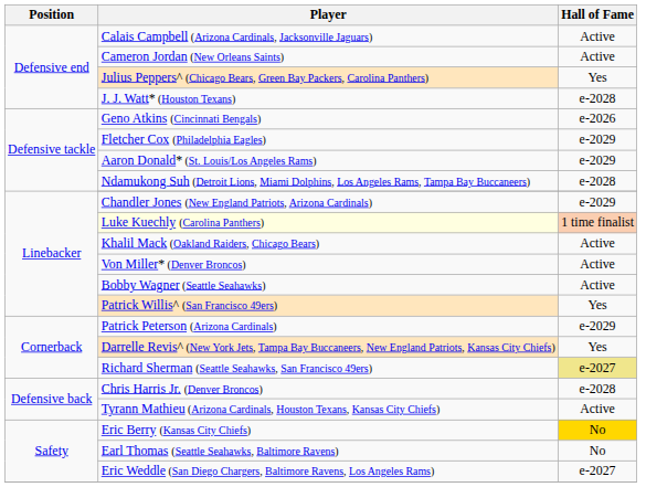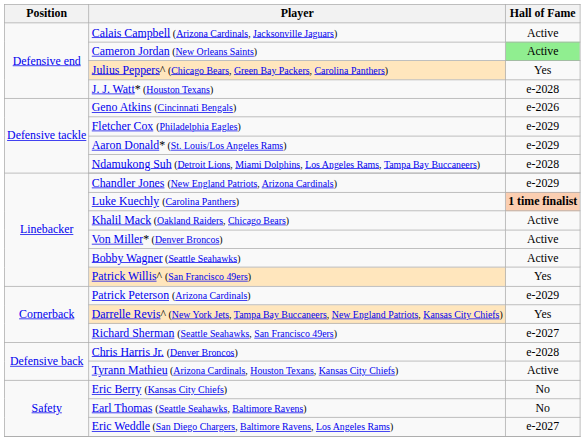Cameron Jordan (New Orleans Saints) | Hall of Fame: no background -> lightgreen background
Luke Kuechly (Carolina Panthers) | Player: lightyellow background -> no background
Luke Kuechly (Carolina Panthers) | Hall of Fame: normal -> bold
Richard Sherman (Seattle Seahawks, San Francisco 49ers) | Hall of Fame: khaki background -> no background
Eric Berry (Kansas City Chiefs) | Hall of Fame: gold background -> no background
